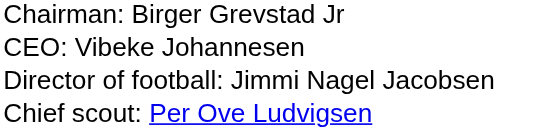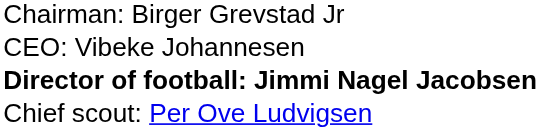row 3 | column 1: normal -> bold
